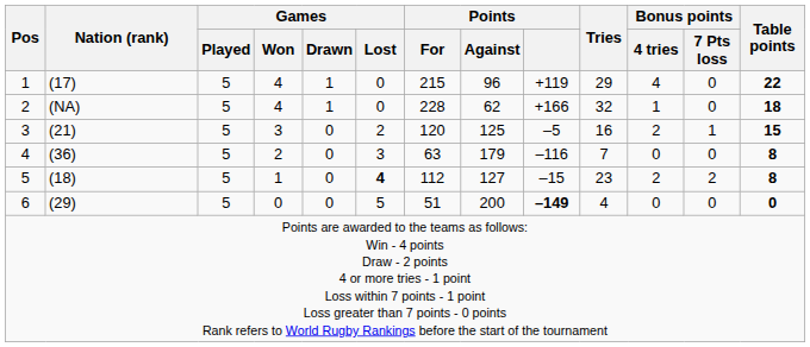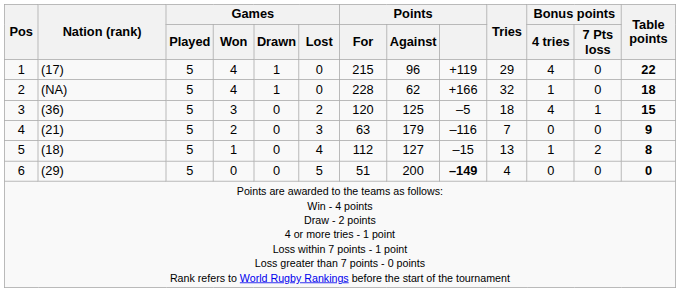row 5 | Nation (rank): (21) -> (36)
row 5 | Tries: 16 -> 18
row 5 | Bonus points / 4 tries: 2 -> 4
row 6 | Nation (rank): (36) -> (21)
row 6 | Table points: 8 -> 9
row 7 | Games / Lost: bold -> normal
row 7 | Tries: 23 -> 13
row 7 | Bonus points / 4 tries: 2 -> 1
